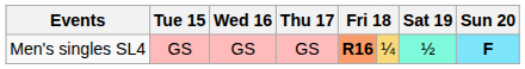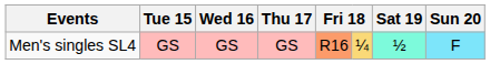Men's singles SL4 | column 5: bold -> normal
Men's singles SL4 | Sun 20: bold -> normal
